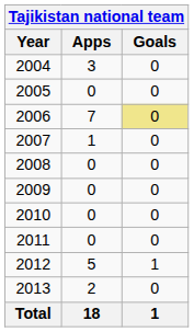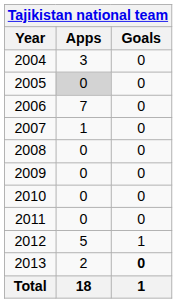2005 | Apps: no background -> lightgrey background
2006 | Goals: khaki background -> no background
2013 | Goals: normal -> bold
